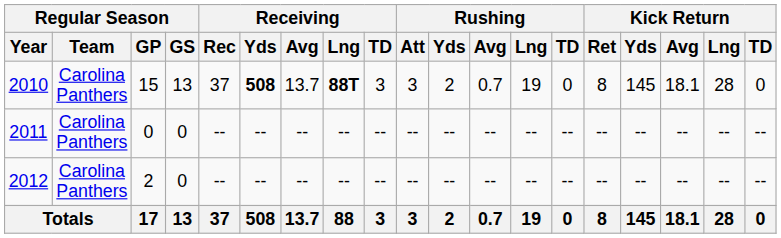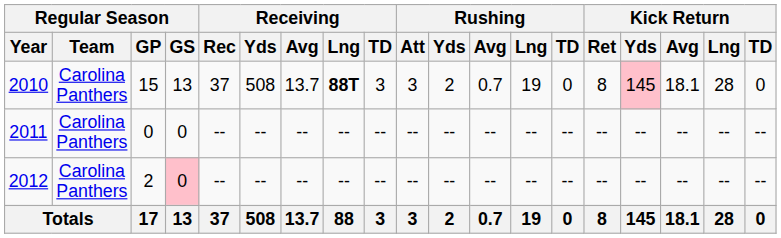2010 | Receiving / Yds: bold -> normal
2010 | Kick Return / Yds: no background -> pink background
2012 | Regular Season / GS: no background -> pink background
